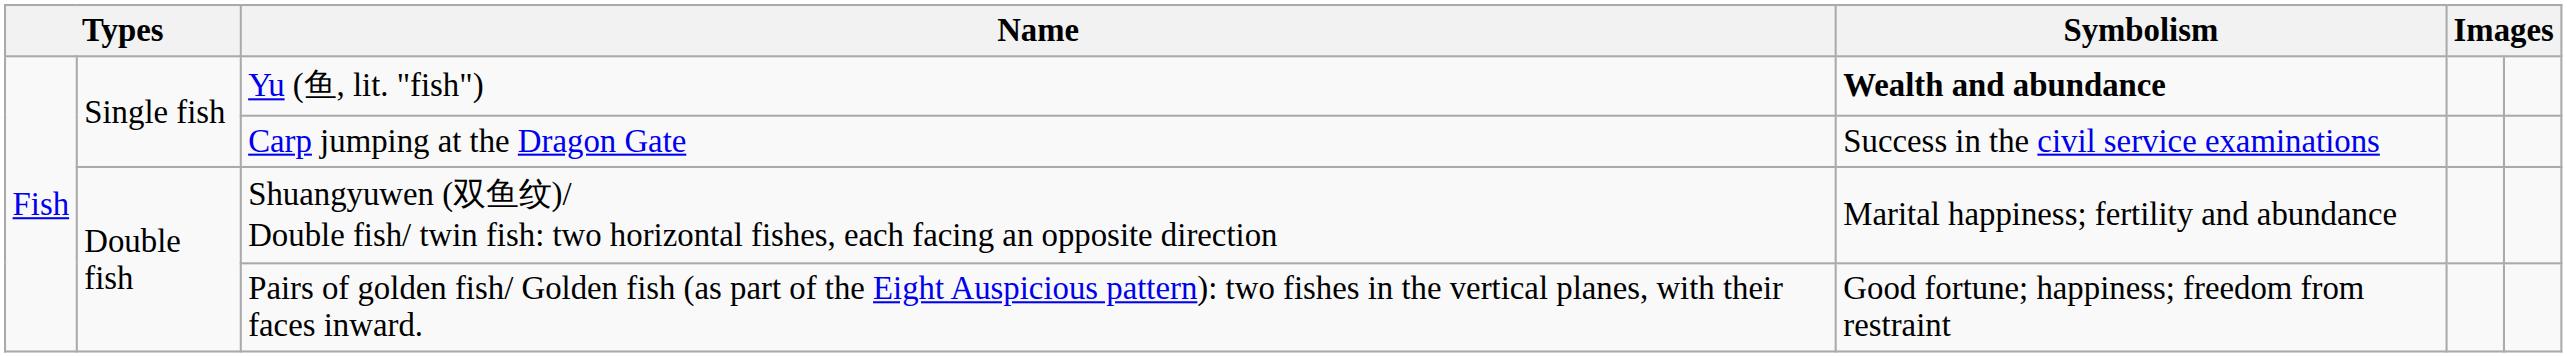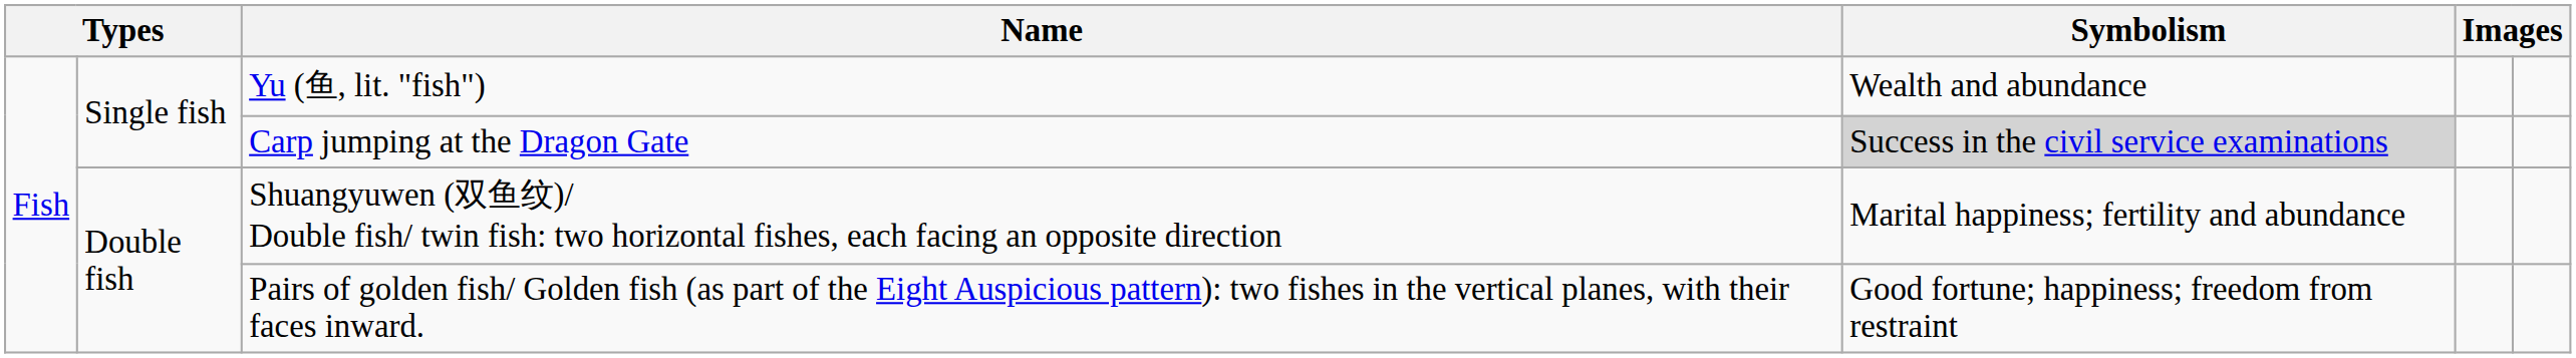Yu (鱼, lit. "fish") | Symbolism: bold -> normal
Carp jumping at the Dragon Gate | Symbolism: no background -> lightgrey background
